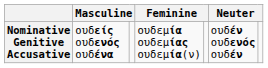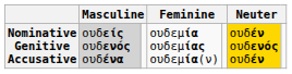Nominative Genitive Accusative | column 2: no background -> lightgrey background
Nominative Genitive Accusative | column 6: no background -> gold background
